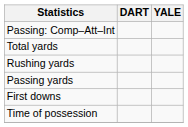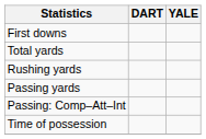rows swapped: First downs <-> Passing: Comp–Att–Int
